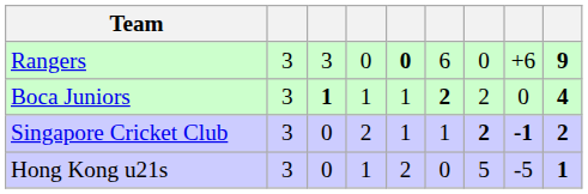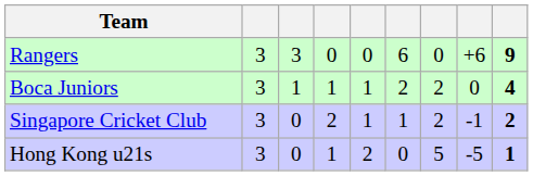Rangers | column 5: bold -> normal
Boca Juniors | column 3: bold -> normal
Boca Juniors | column 6: bold -> normal
Singapore Cricket Club | column 7: bold -> normal
Singapore Cricket Club | column 8: bold -> normal
